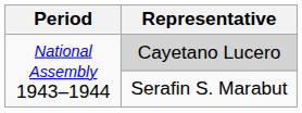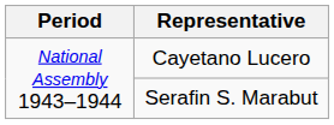Cayetano Lucero | Representative: lightgrey background -> no background
